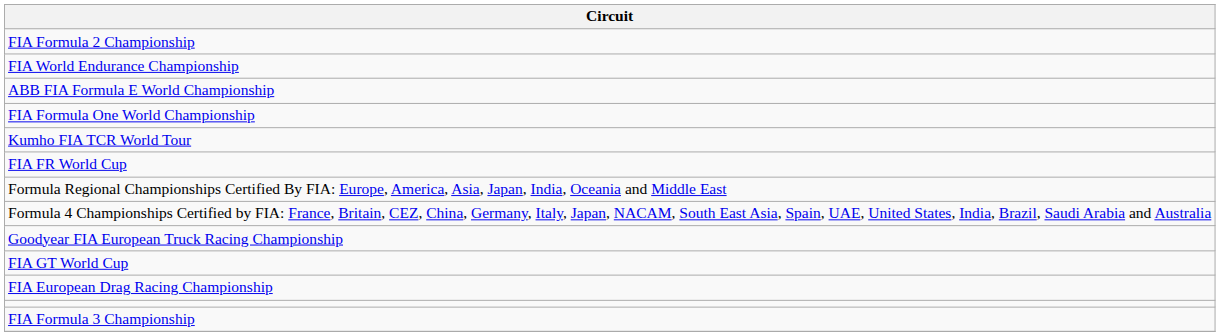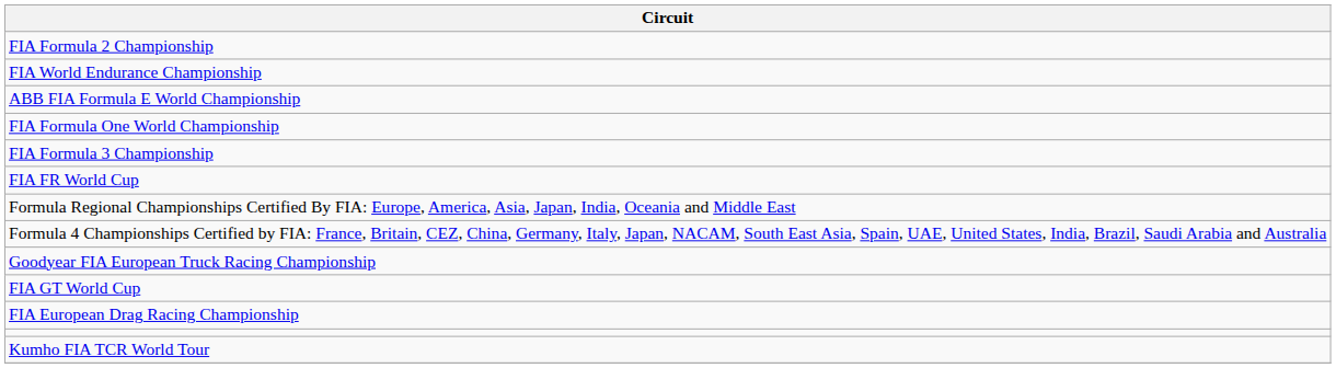row 6 | column 1: Kumho FIA TCR World Tour -> FIA Formula 3 Championship
row 14 | column 1: FIA Formula 3 Championship -> Kumho FIA TCR World Tour
